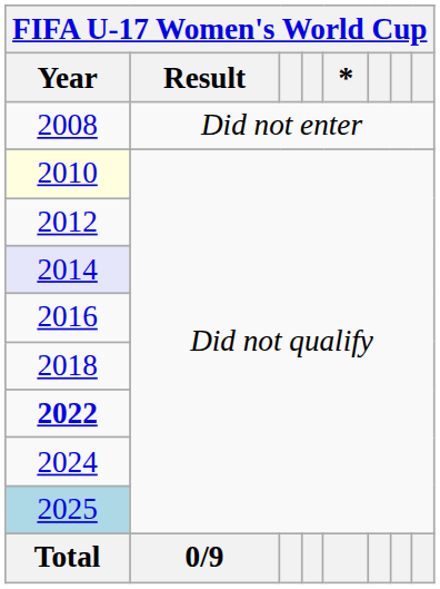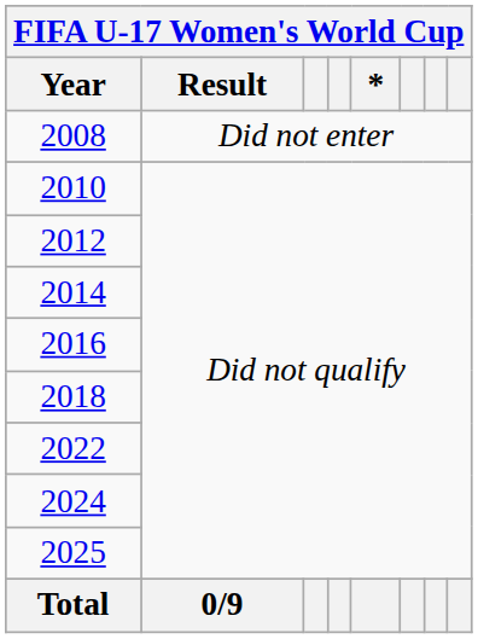2010 | Year: lightyellow background -> no background
2014 | Year: lavender background -> no background
2022 | Year: bold -> normal
2025 | Year: lightblue background -> no background
